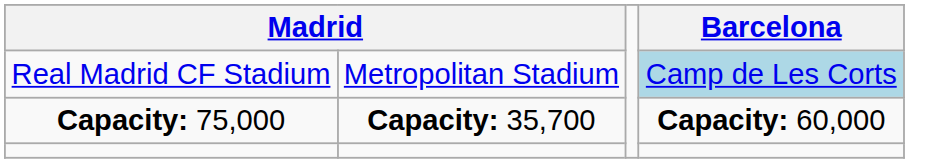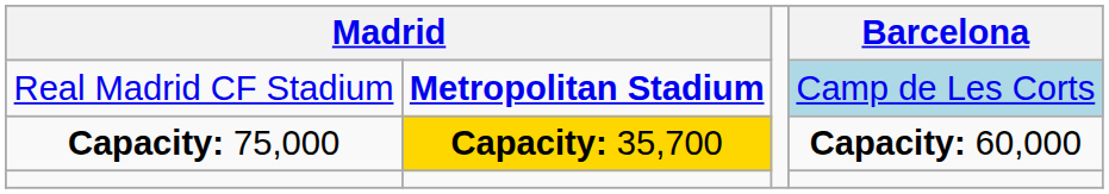Real Madrid CF Stadium | column 2: normal -> bold
Capacity: 75,000 | column 2: no background -> gold background
